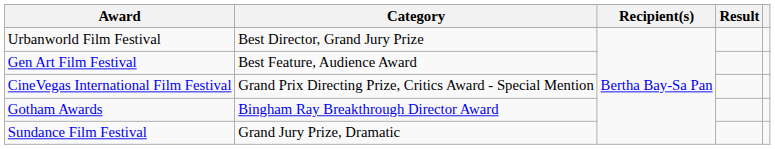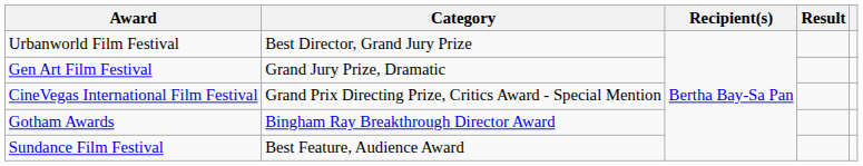Gen Art Film Festival | Category: Best Feature, Audience Award -> Grand Jury Prize, Dramatic
Sundance Film Festival | Category: Grand Jury Prize, Dramatic -> Best Feature, Audience Award
